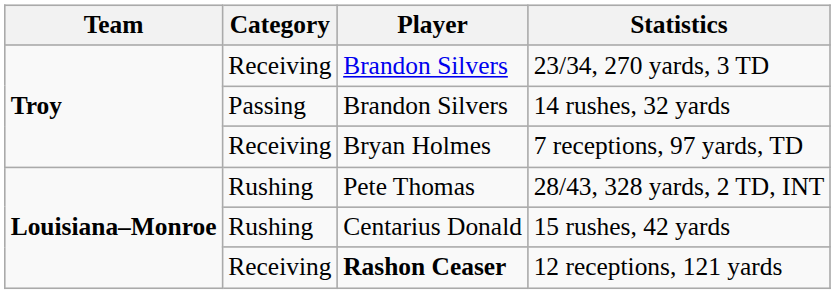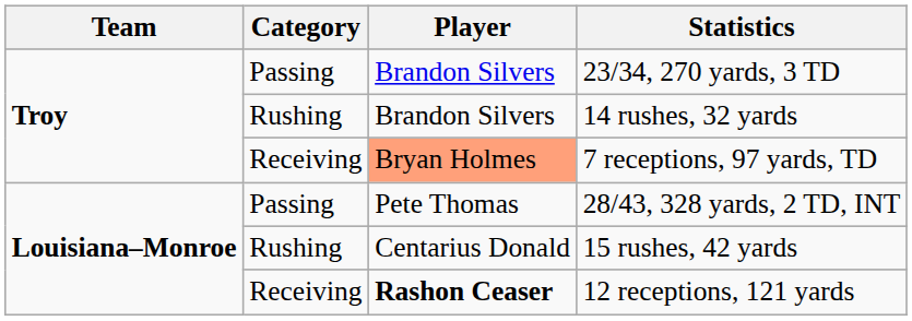23/34, 270 yards, 3 TD | Category: Receiving -> Passing
14 rushes, 32 yards | Category: Passing -> Rushing
7 receptions, 97 yards, TD | Player: no background -> lightsalmon background
28/43, 328 yards, 2 TD, INT | Category: Rushing -> Passing
